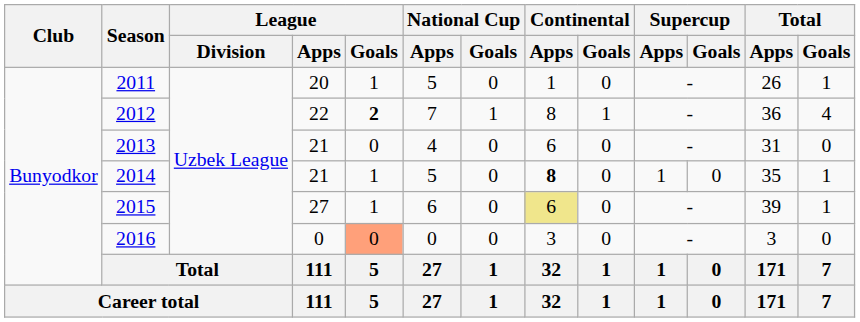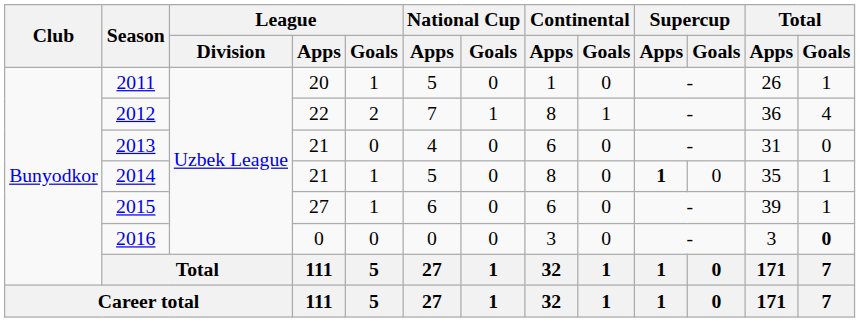2012 | League / Goals: bold -> normal
2014 | Continental / Apps: bold -> normal
2014 | Supercup / Apps: normal -> bold
2015 | Continental / Apps: khaki background -> no background
2016 | League / Goals: lightsalmon background -> no background
2016 | Total / Goals: normal -> bold
